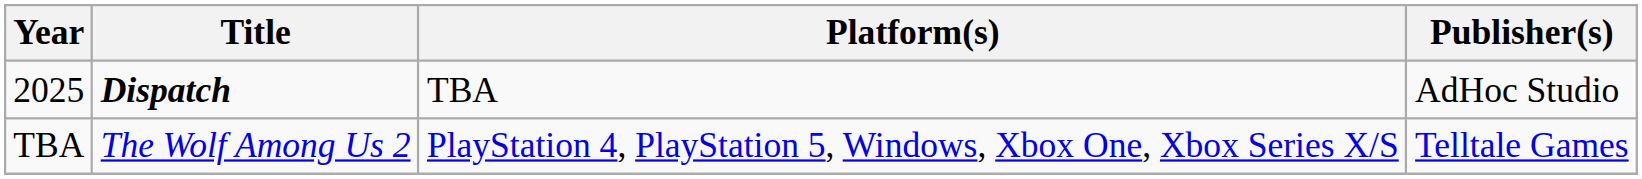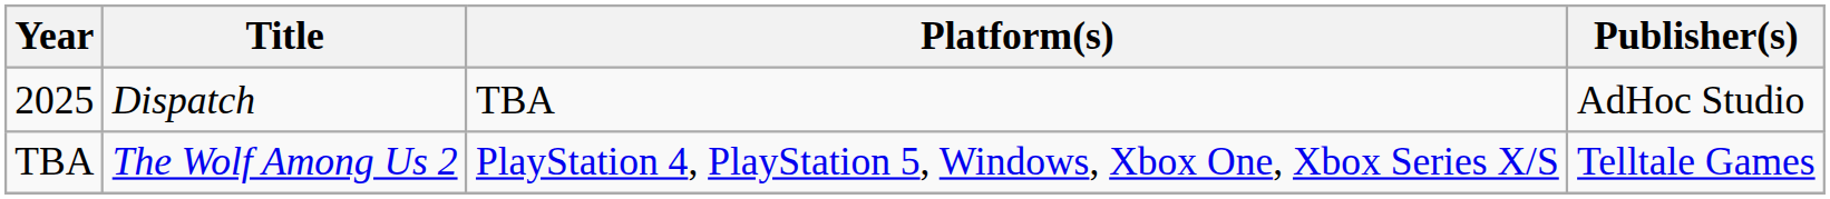2025 | Title: bold -> normal
